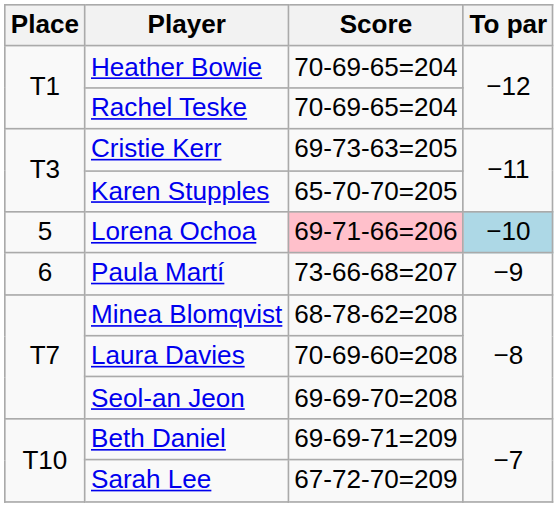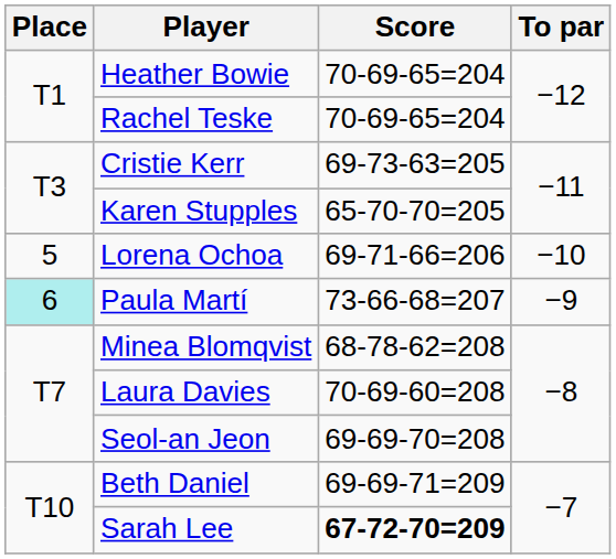Lorena Ochoa | Score: pink background -> no background
Lorena Ochoa | To par: lightblue background -> no background
Paula Martí | Place: no background -> paleturquoise background
Sarah Lee | Score: normal -> bold
